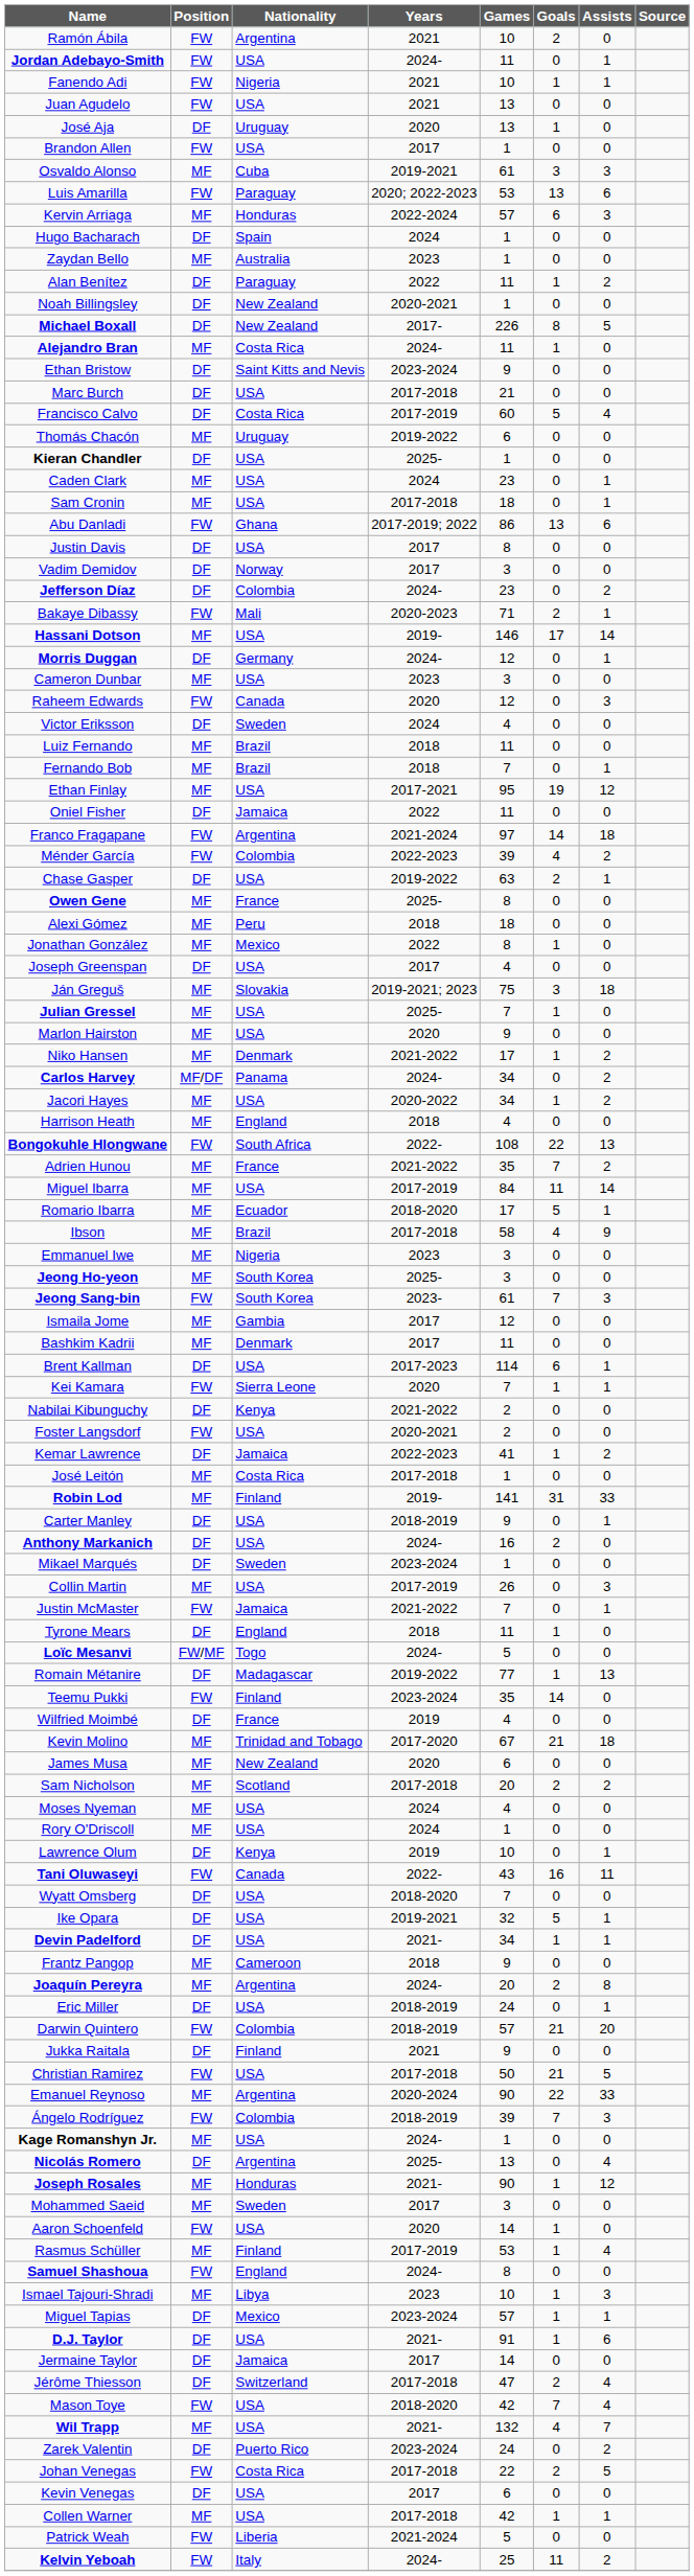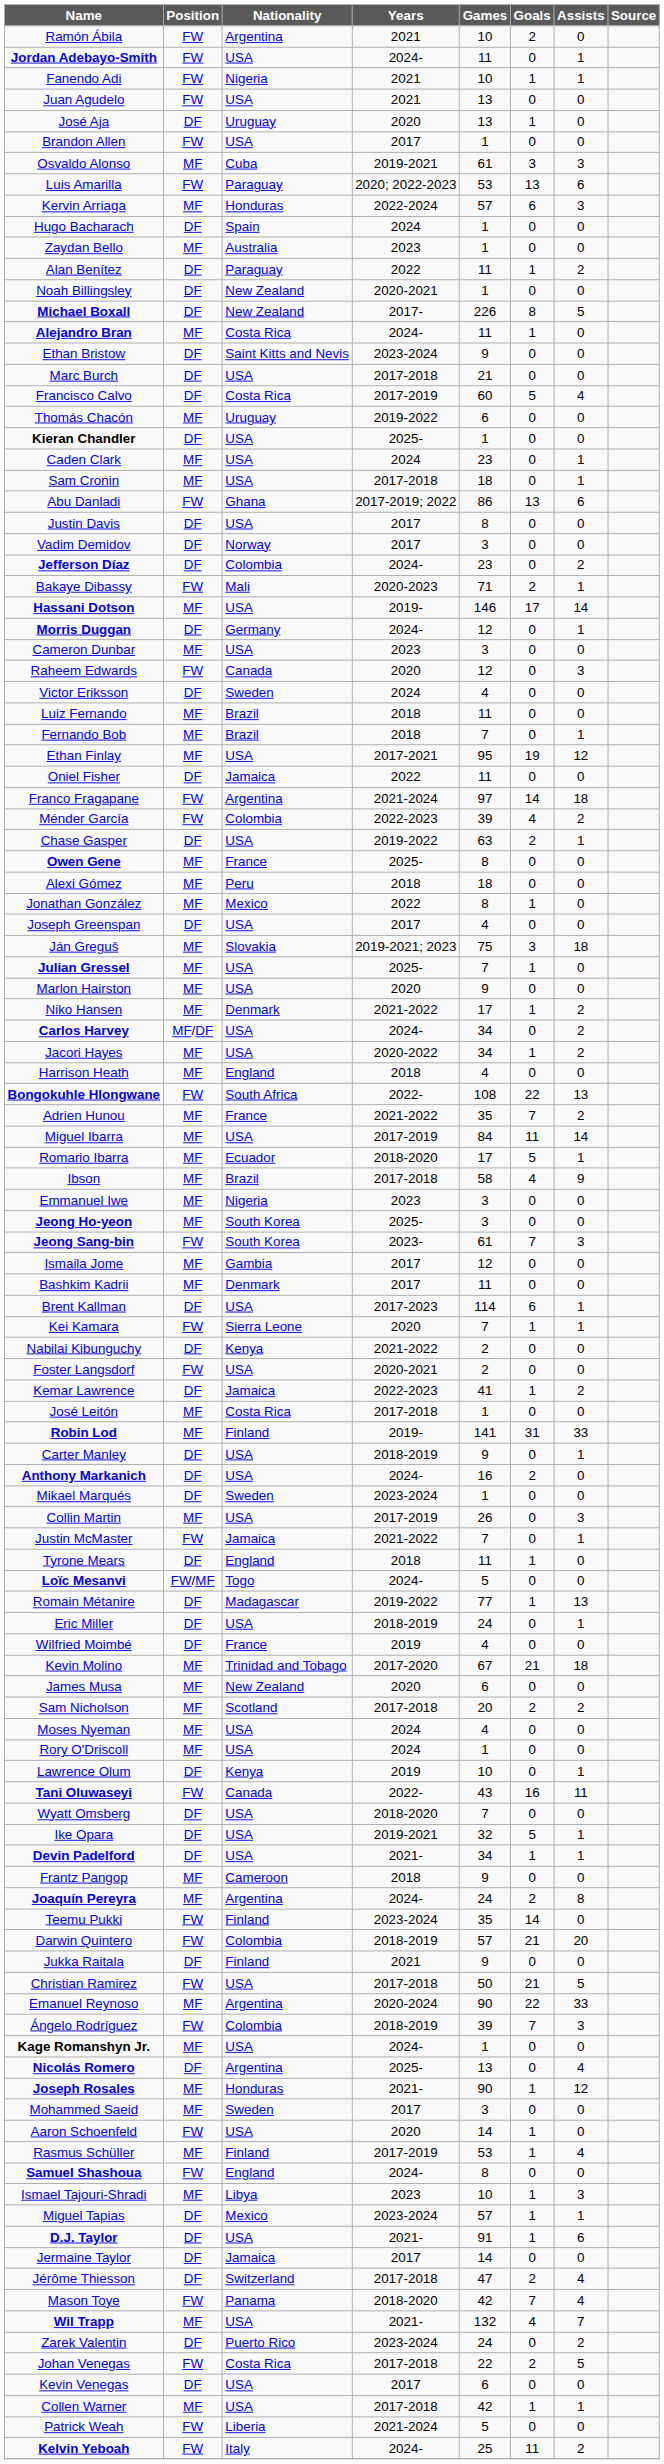Carlos Harvey | Nationality: Panama -> USA
rows swapped: Eric Miller <-> Teemu Pukki
Joaquín Pereyra | Games: 20 -> 24
Mason Toye | Nationality: USA -> Panama
